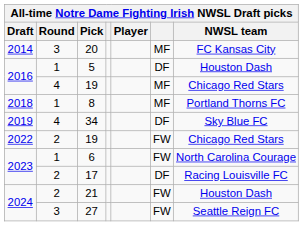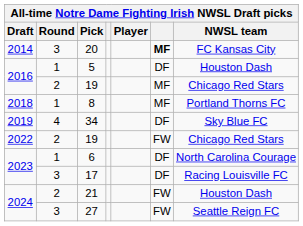20 | column 6: normal -> bold
2016 / 19 | Round: 4 -> 2
6 | column 6: FW -> DF
17 | Round: 2 -> 3
